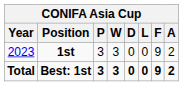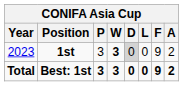2023 | W: normal -> bold
2023 | D: no background -> lightgrey background
